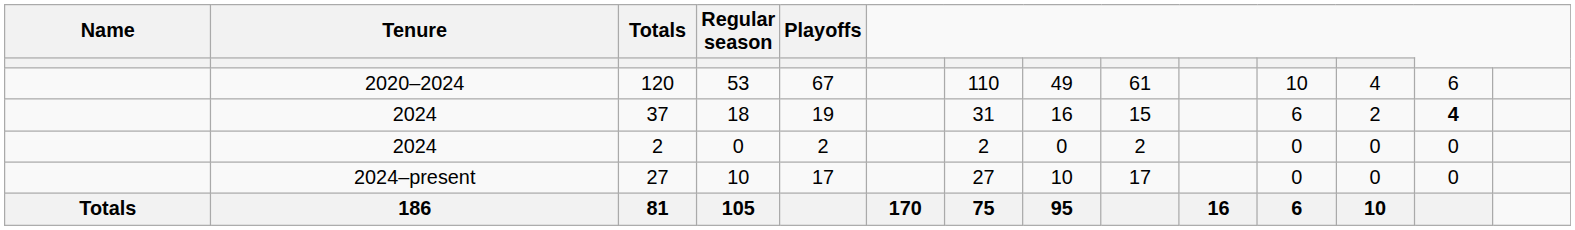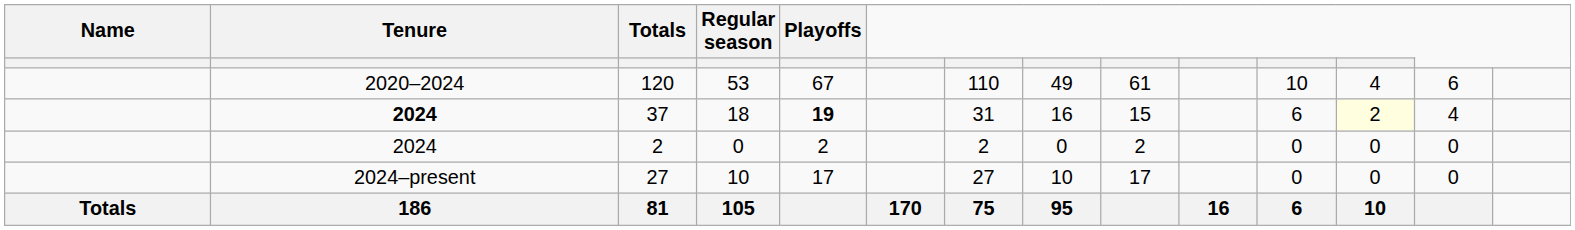37 | Tenure: normal -> bold
37 | Playoffs: normal -> bold
37 | column 12: no background -> lightyellow background
37 | column 13: bold -> normal
